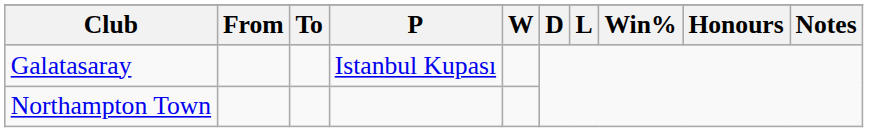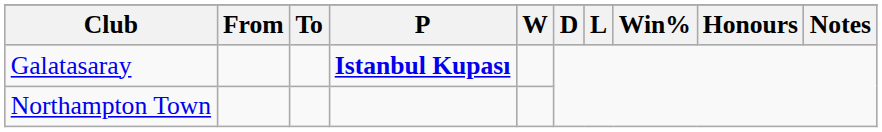Galatasaray | P: normal -> bold
